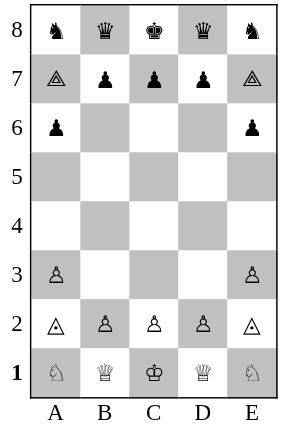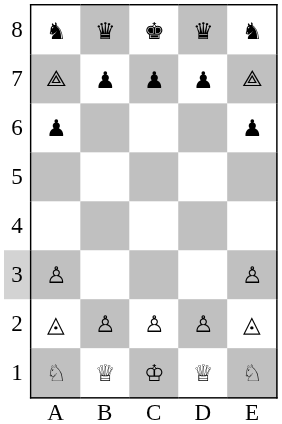3 | column 1: no background -> lightgrey background
1 | column 1: bold -> normal
